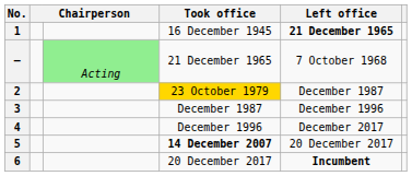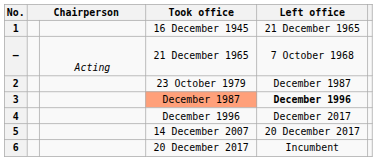1 | Left office: bold -> normal
– | column 3: lightgreen background -> no background
2 | Took office: gold background -> no background
3 | Took office: no background -> lightsalmon background
3 | Left office: normal -> bold
5 | Took office: bold -> normal
6 | Left office: bold -> normal
